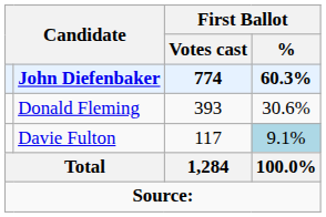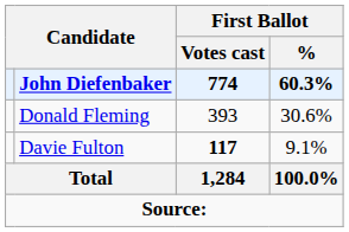Davie Fulton | First Ballot / Votes cast: normal -> bold
Davie Fulton | First Ballot / %: lightblue background -> no background
